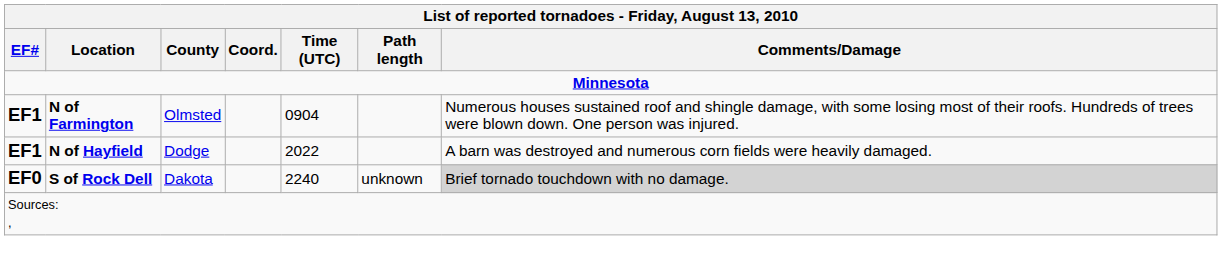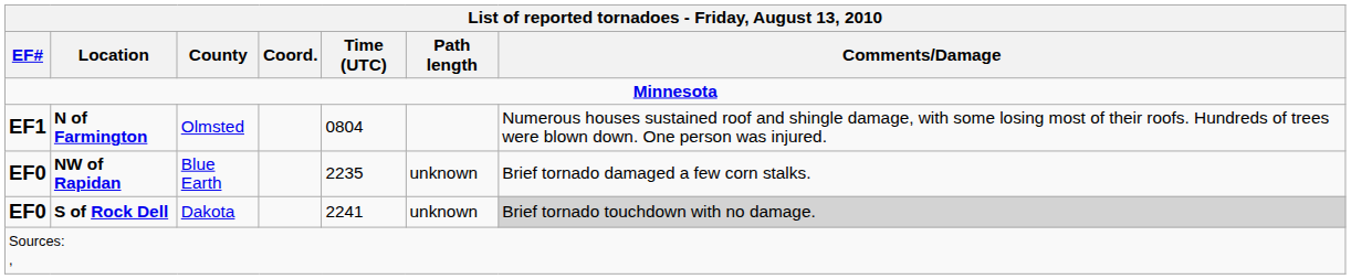N of Farmington | Time (UTC): 0904 -> 0804
- row: EF1 | N of Hayfield | Dodge | 2022 | A barn was destroyed and numerous corn fields were heavily damaged.
+ row: EF0 | NW of Rapidan | Blue Earth | 2235 | unknown | Brief tornado damaged a few corn stalks.
S of Rock Dell | Time (UTC): 2240 -> 2241
